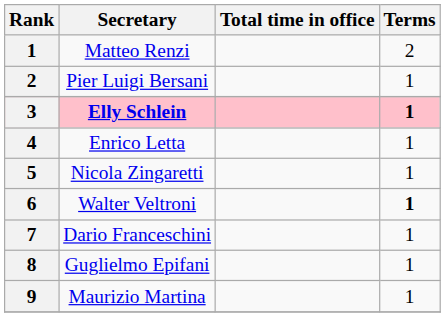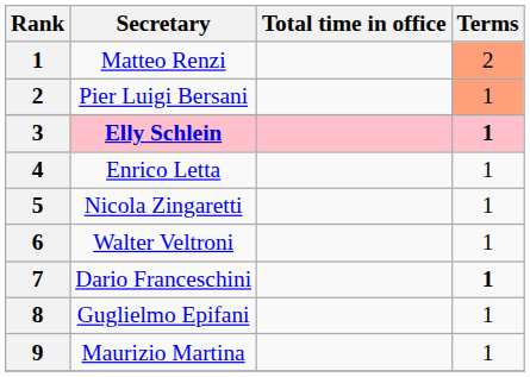Matteo Renzi | Terms: no background -> lightsalmon background
Pier Luigi Bersani | Terms: no background -> lightsalmon background
Walter Veltroni | Terms: bold -> normal
Dario Franceschini | Terms: normal -> bold
